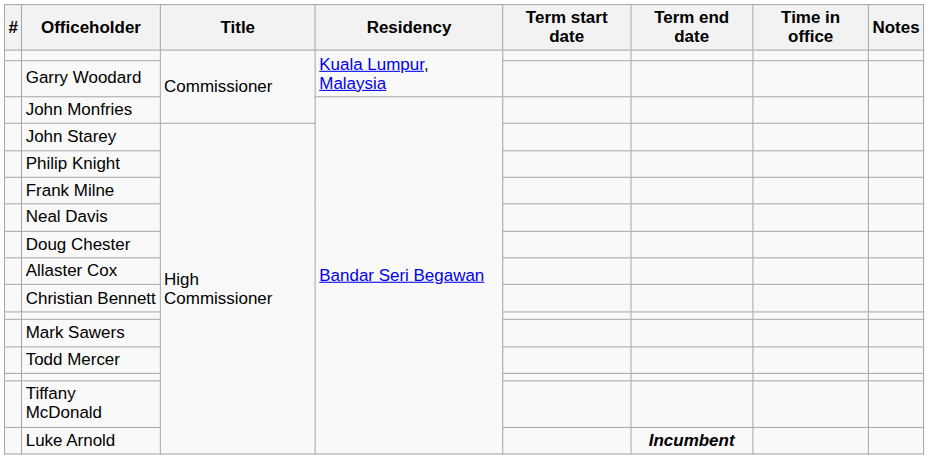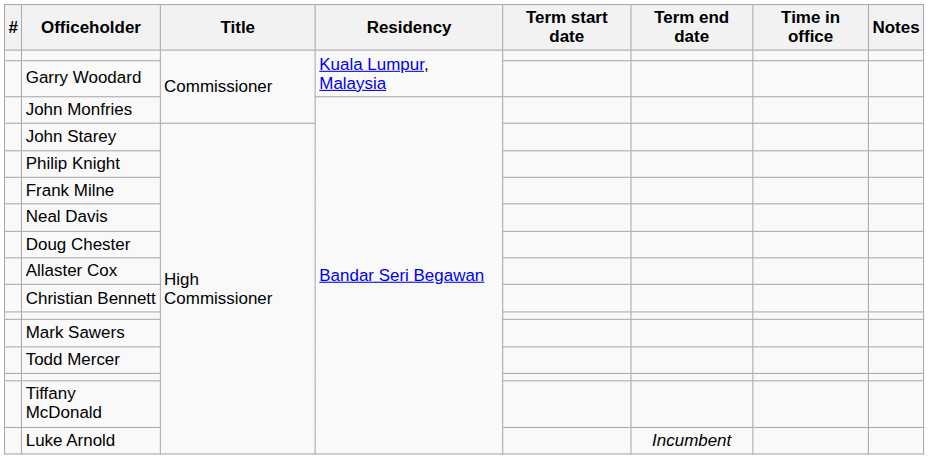Luke Arnold | Term end date: bold -> normal
